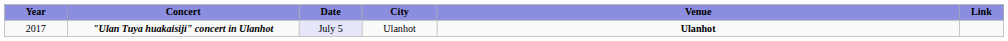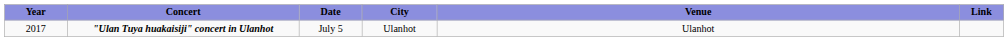"Ulan Tuya huakaisiji" concert in Ulanhot | Date: lavender background -> no background
"Ulan Tuya huakaisiji" concert in Ulanhot | Venue: bold -> normal
